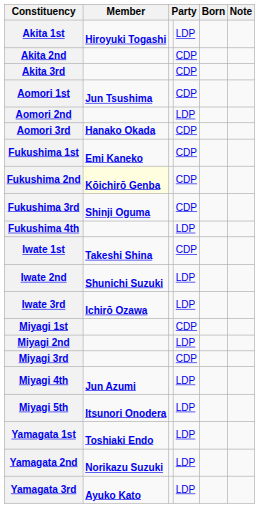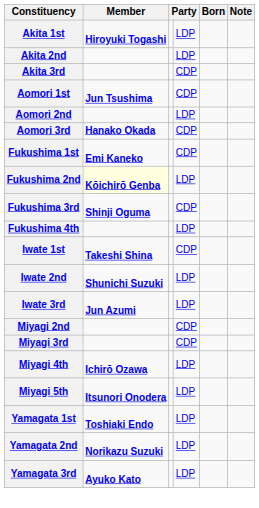Akita 2nd | column 4: CDP -> LDP
Fukushima 2nd | column 4: CDP -> LDP
Iwate 3rd | Member: Ichirō Ozawa -> Jun Azumi
- row: Miyagi 1st | CDP
Miyagi 2nd | column 4: LDP -> CDP
Miyagi 4th | Member: Jun Azumi -> Ichirō Ozawa
